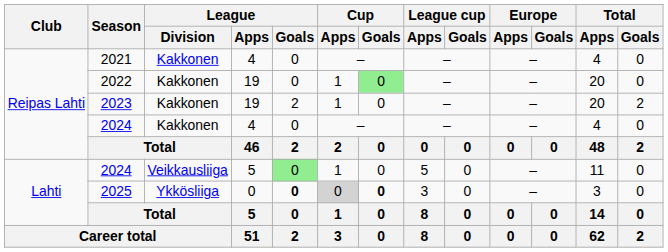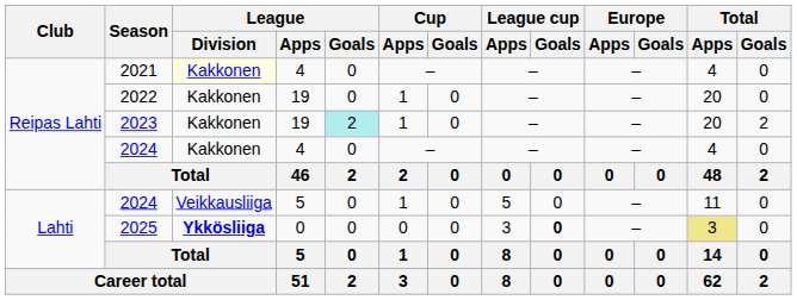2021 | League / Division: no background -> lightyellow background
2022 | Cup / Goals: lightgreen background -> no background
2023 | League / Goals: no background -> paleturquoise background
2024 / 5 | League / Goals: lightgreen background -> no background
2025 | League / Division: normal -> bold
2025 | League / Goals: bold -> normal
2025 | Cup / Apps: lightgrey background -> no background
2025 | Cup / Goals: bold -> normal
2025 | League cup / Goals: normal -> bold
2025 | Total / Apps: no background -> khaki background
